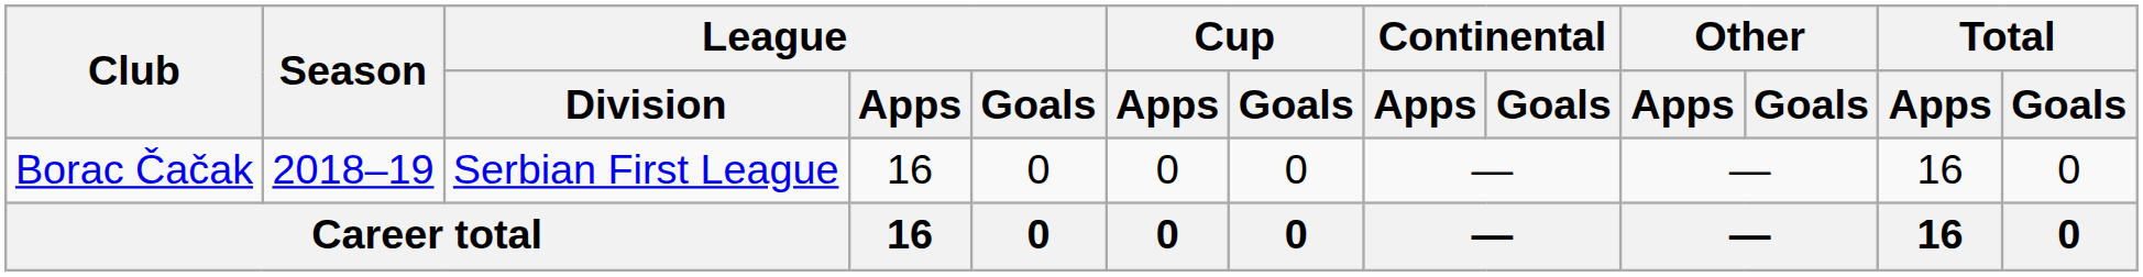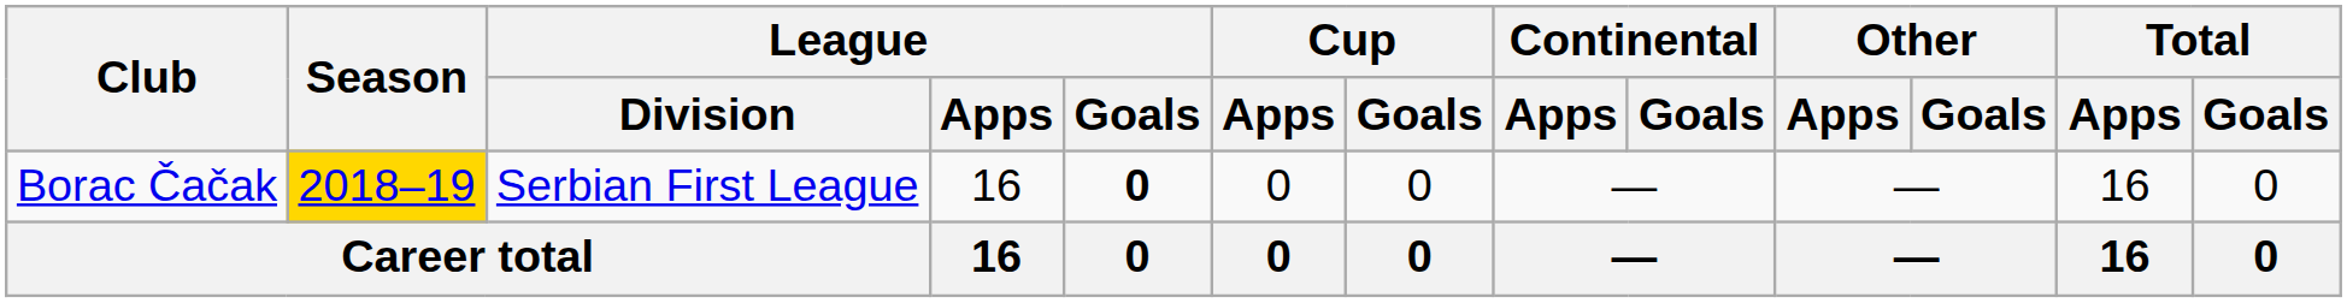Borac Čačak | Season: no background -> gold background
Borac Čačak | League / Goals: normal -> bold
